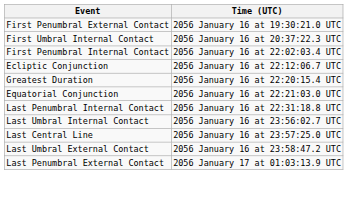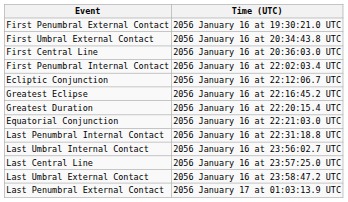+ row: First Umbral External Contact | 2056 January 16 at 20:34:43.8 UTC
+ row: First Central Line | 2056 January 16 at 20:36:03.0 UTC
- row: First Umbral Internal Contact | 2056 January 16 at 20:37:22.3 UTC
+ row: Greatest Eclipse | 2056 January 16 at 22:16:45.2 UTC
